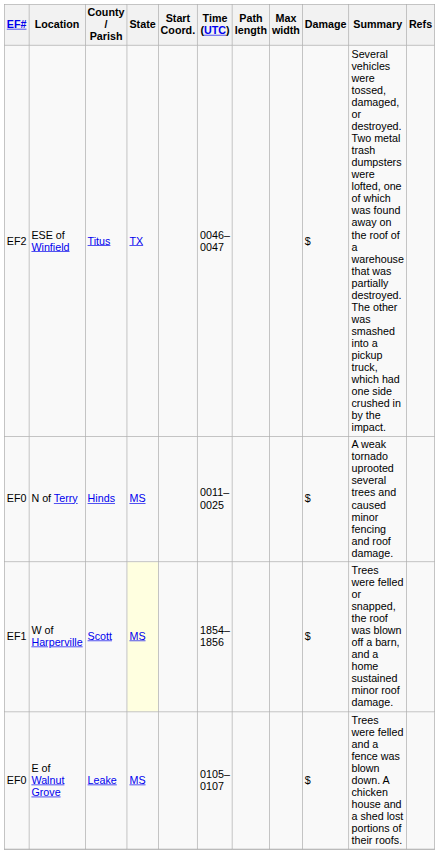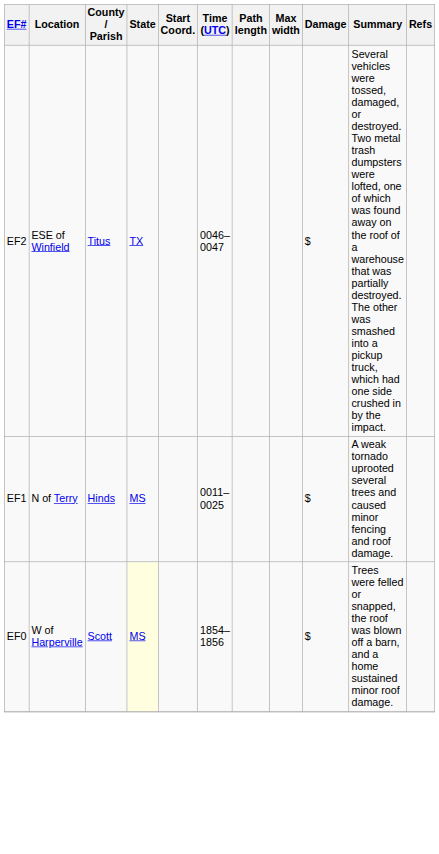N of Terry | EF#: EF0 -> EF1
W of Harperville | EF#: EF1 -> EF0
- row: EF0 | E of Walnut Grove | Leake | MS | 0105–0107 | $ | Trees were felled and a fence was blown down. A chicken house and a shed lost portions of their roofs.
